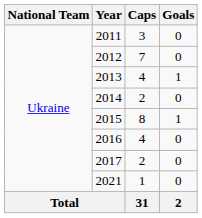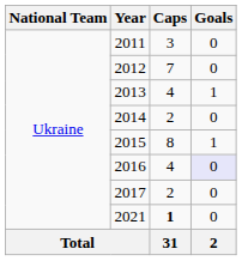2016 | Goals: no background -> lavender background
2021 | Caps: normal -> bold
